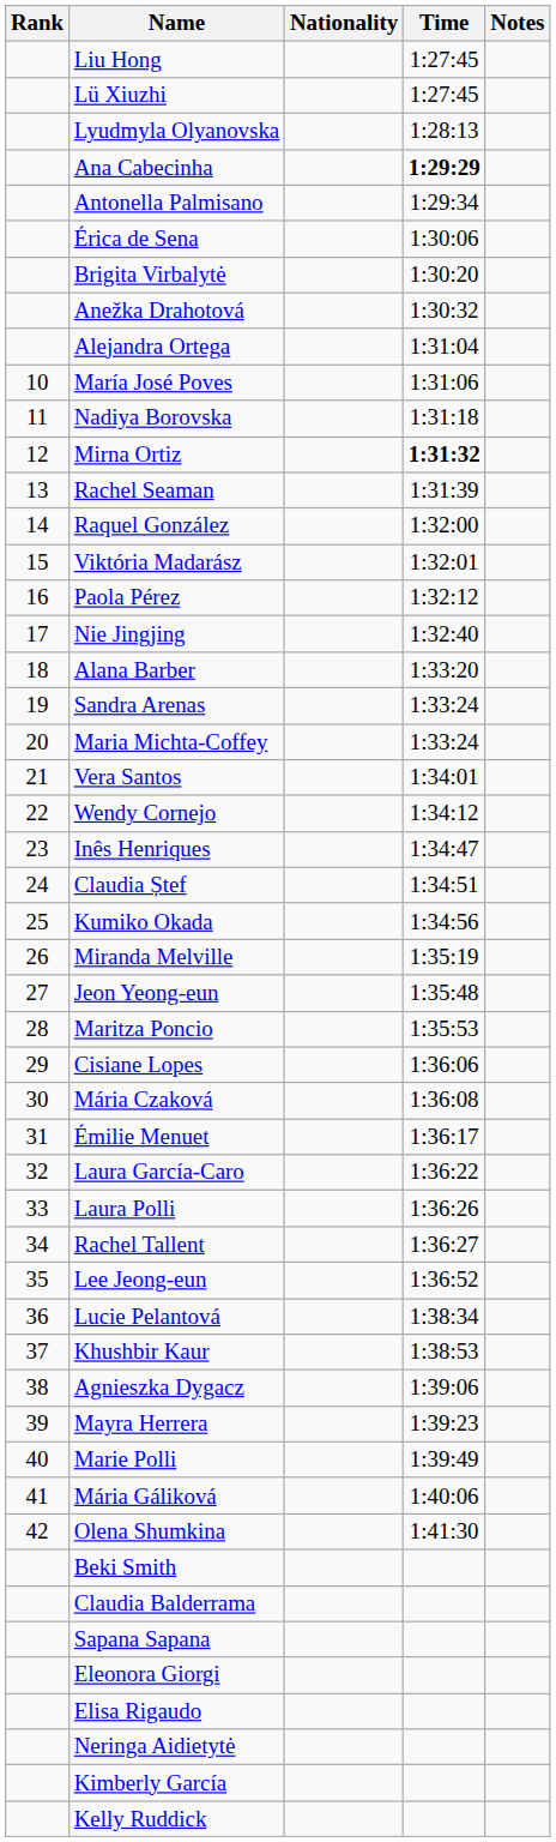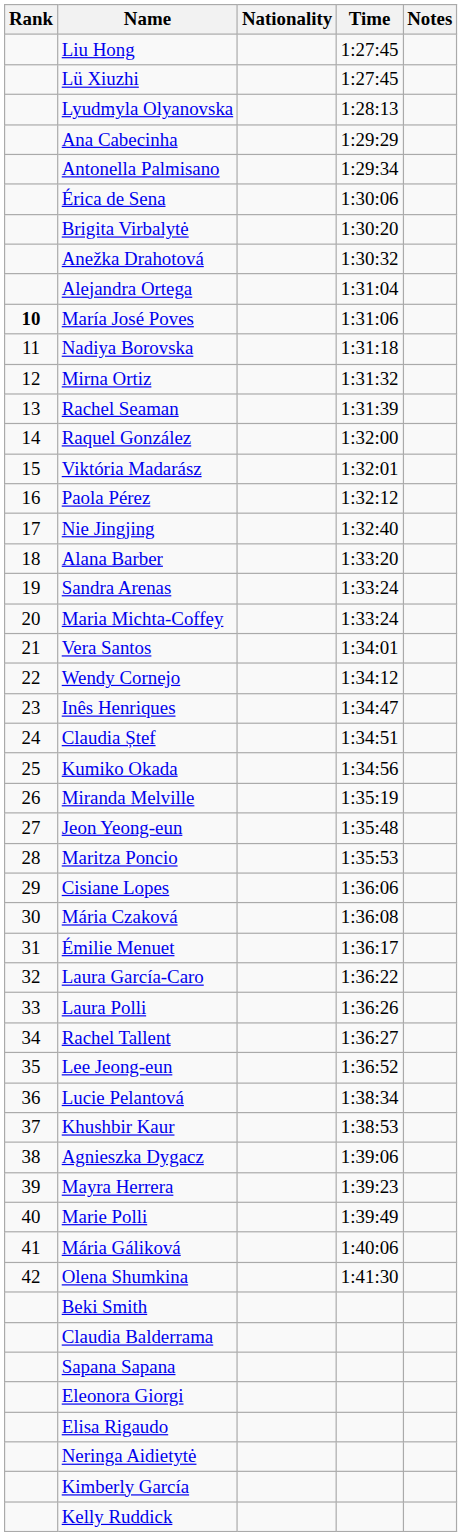Ana Cabecinha | Time: bold -> normal
María José Poves | Rank: normal -> bold
Mirna Ortiz | Time: bold -> normal
